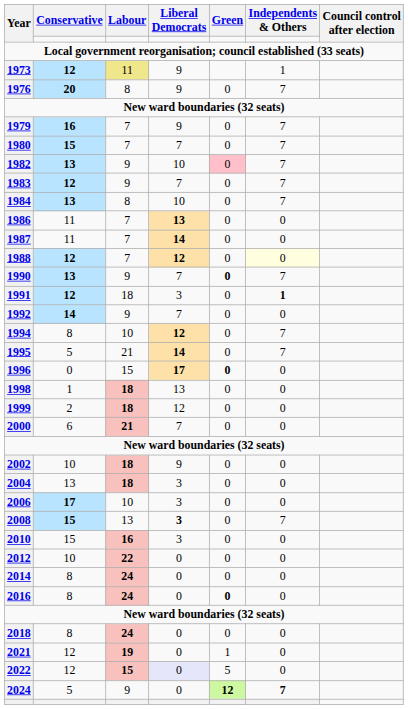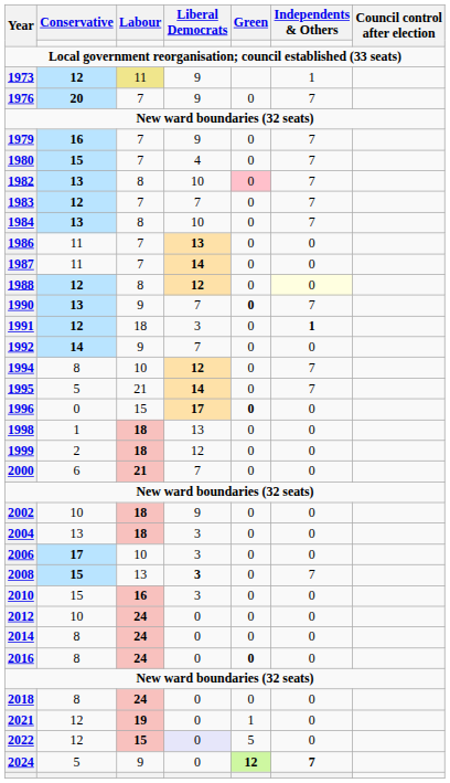1976 | Labour: 8 -> 7
1980 | Liberal Democrats: 7 -> 4
1982 | Labour: 9 -> 8
1983 | Labour: 9 -> 7
1988 | Labour: 7 -> 8
2012 | Labour: 22 -> 24
